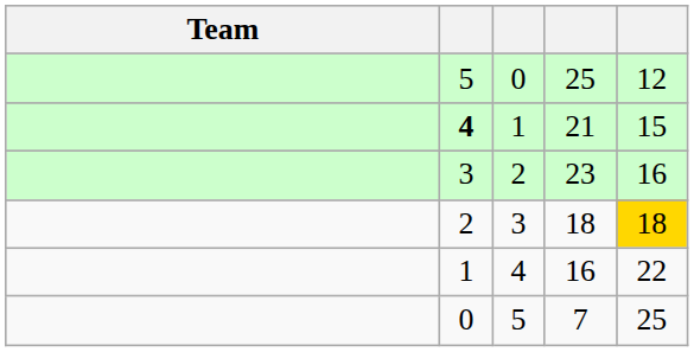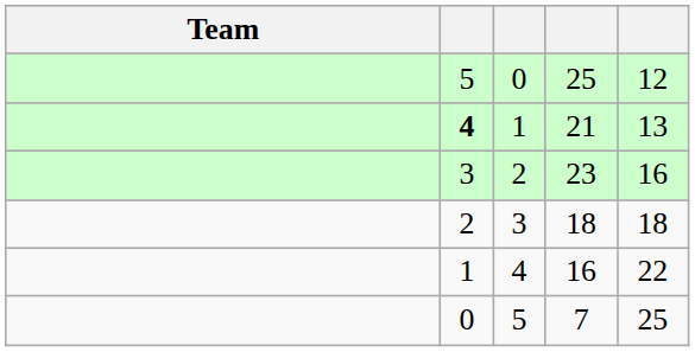row 3 | column 5: 15 -> 13
row 5 | column 5: gold background -> no background
